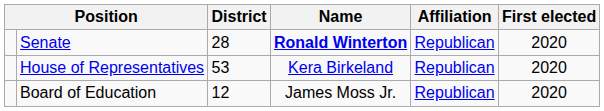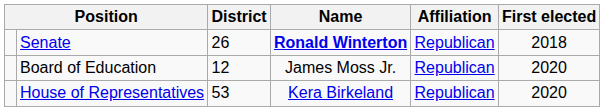Senate | District: 28 -> 26
Senate | First elected: 2020 -> 2018
rows swapped: House of Representatives <-> Board of Education
